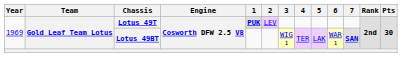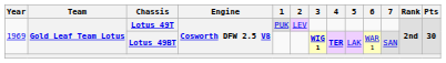Lotus 49T | 1: bold -> normal
Lotus 49BT | 3: normal -> bold
Lotus 49BT | 4: normal -> bold
Lotus 49BT | 7: bold -> normal
